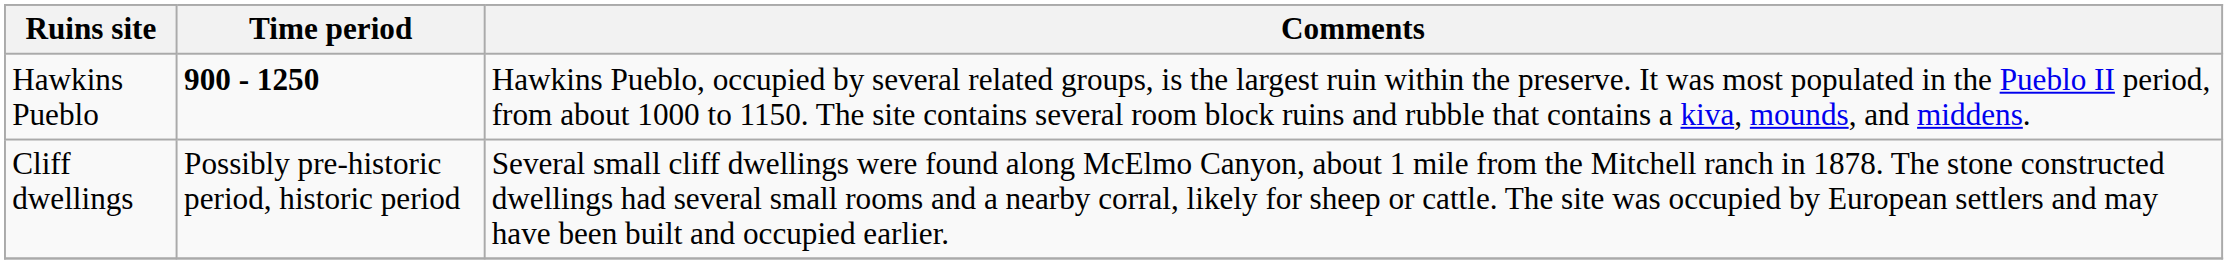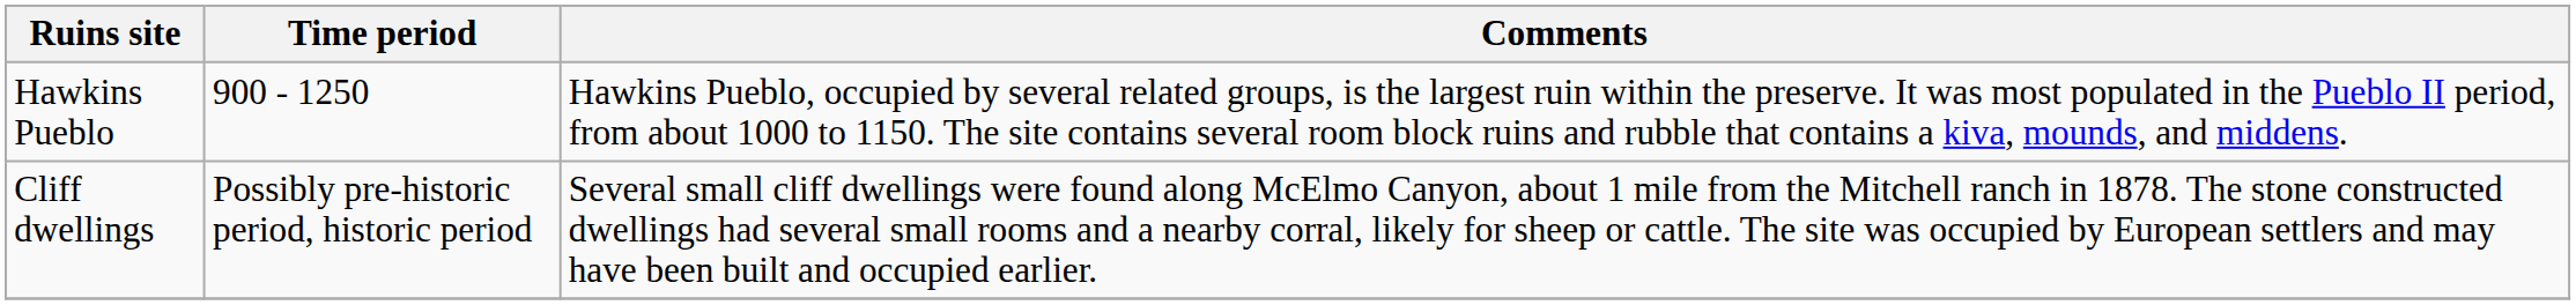Hawkins Pueblo | Time period: bold -> normal
